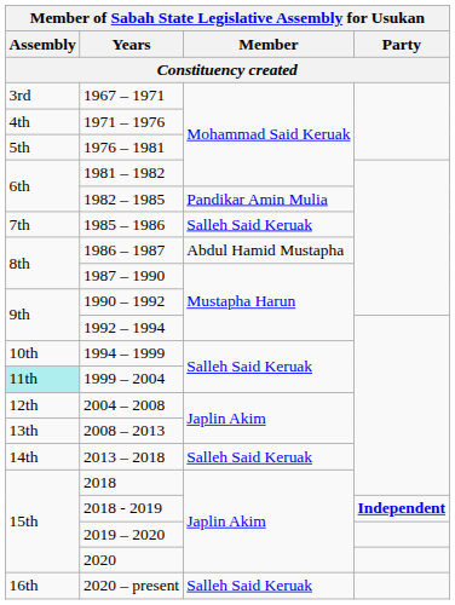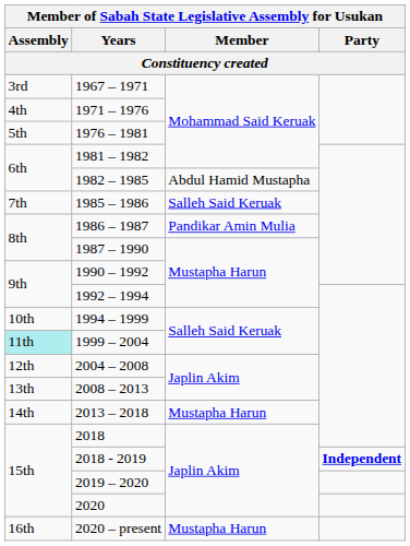1982 – 1985 | Member: Pandikar Amin Mulia -> Abdul Hamid Mustapha
1986 – 1987 | Member: Abdul Hamid Mustapha -> Pandikar Amin Mulia
2013 – 2018 | Member: Salleh Said Keruak -> Mustapha Harun
2020 – present | Member: Salleh Said Keruak -> Mustapha Harun
